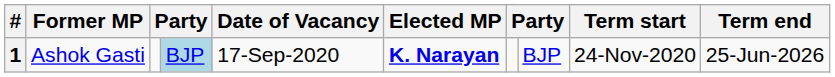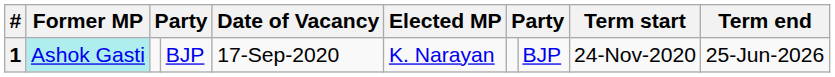1 | Former MP: no background -> paleturquoise background
1 | column 4: lightblue background -> no background
1 | Elected MP: bold -> normal
